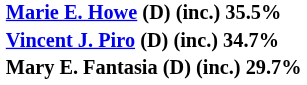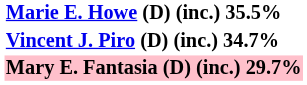row 3 | column 1: no background -> pink background
